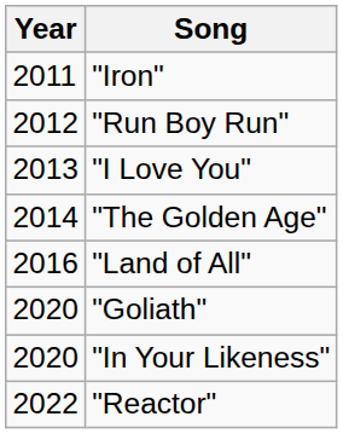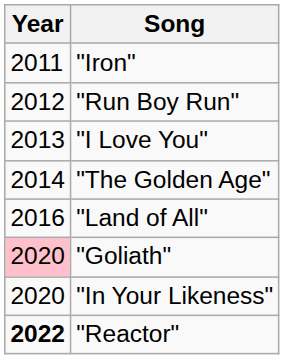"Goliath" | Year: no background -> pink background
"Reactor" | Year: normal -> bold
